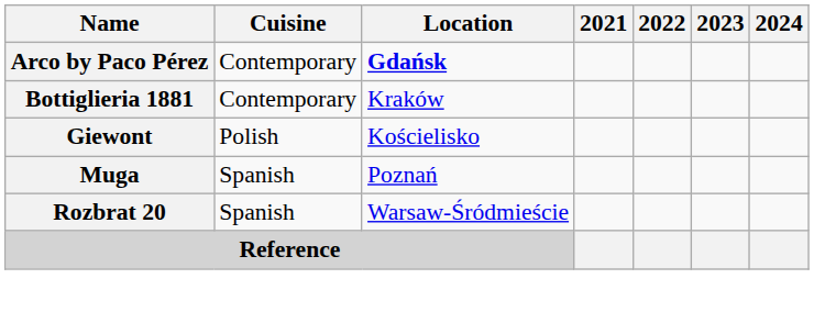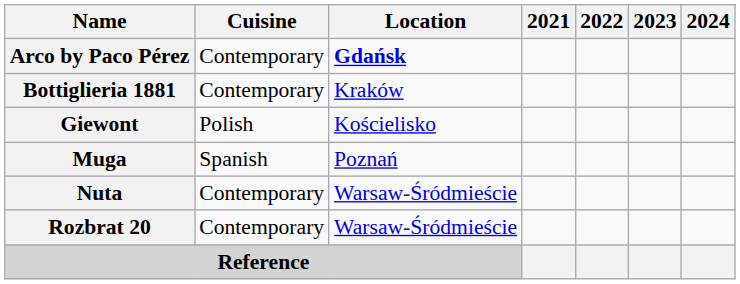+ row: Nuta | Contemporary | Warsaw-Śródmieście
Rozbrat 20 | Cuisine: Spanish -> Contemporary
